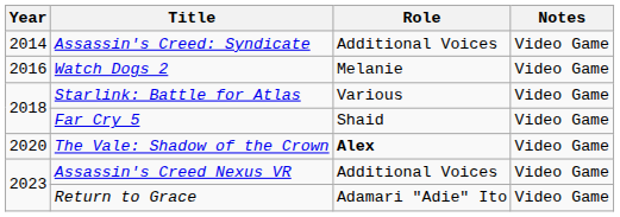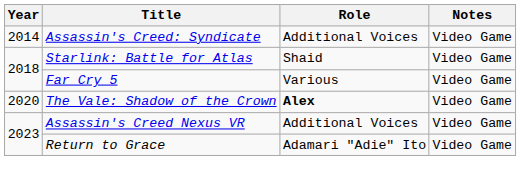- row: 2016 | Watch Dogs 2 | Melanie | Video Game
Starlink: Battle for Atlas | Role: Various -> Shaid
Far Cry 5 | Role: Shaid -> Various
